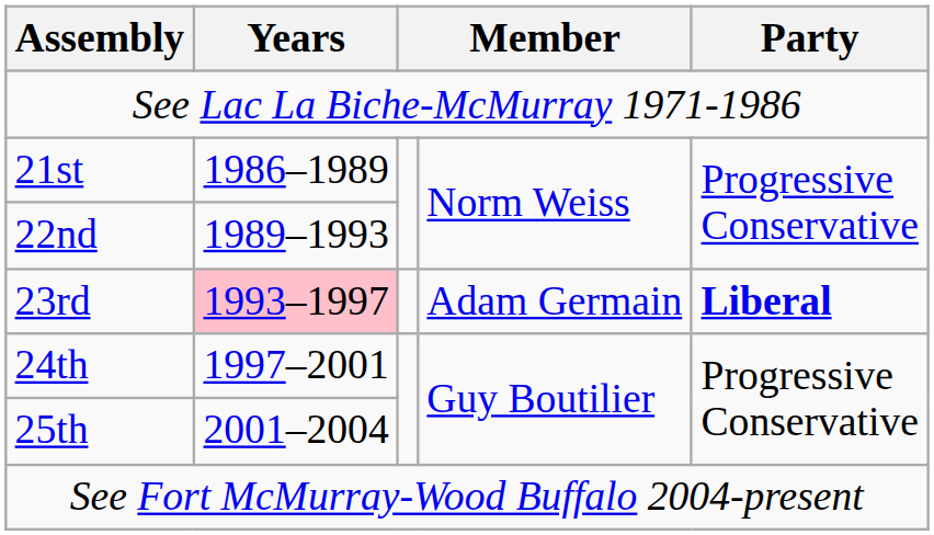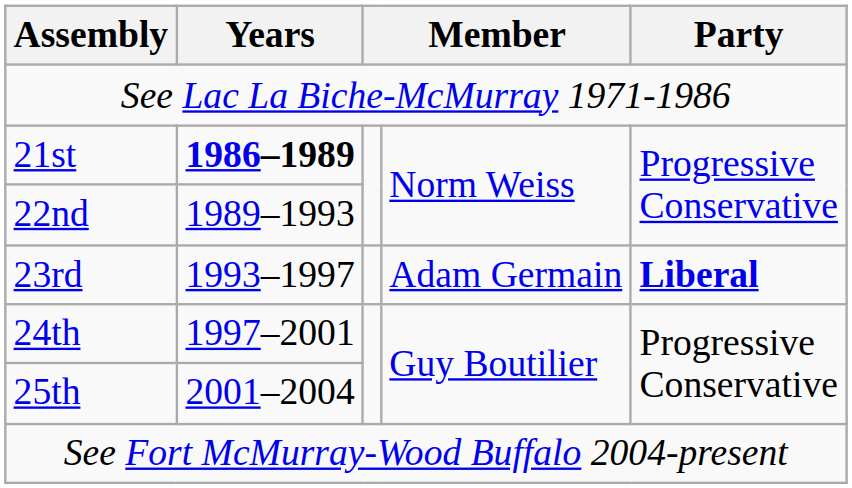21st | Years: normal -> bold
23rd | Years: pink background -> no background
